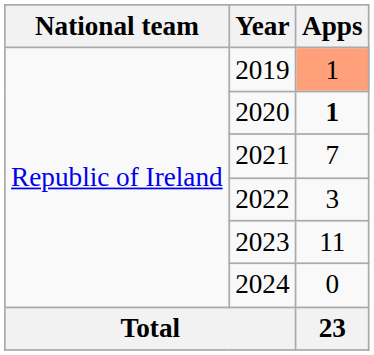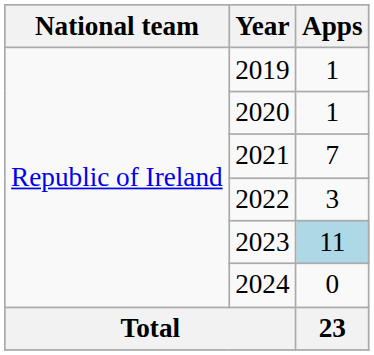2019 | Apps: lightsalmon background -> no background
2020 | Apps: bold -> normal
2023 | Apps: no background -> lightblue background
